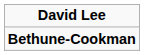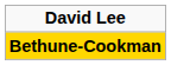row 2 | column 1: no background -> gold background
